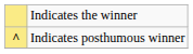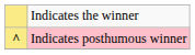^ | column 2: no background -> pink background
